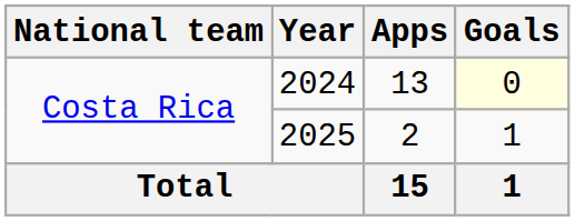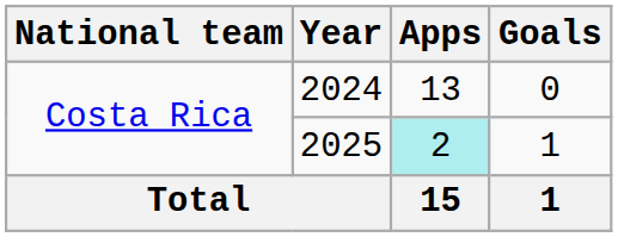2024 | Goals: lightyellow background -> no background
2025 | Apps: no background -> paleturquoise background
